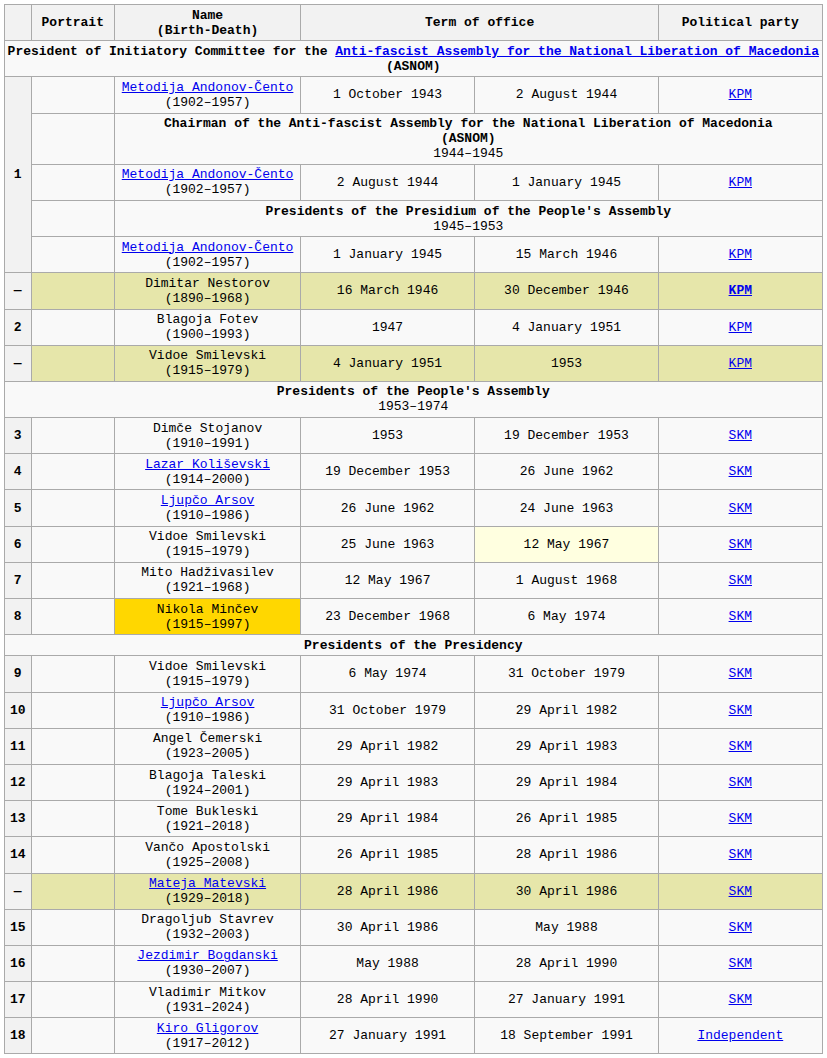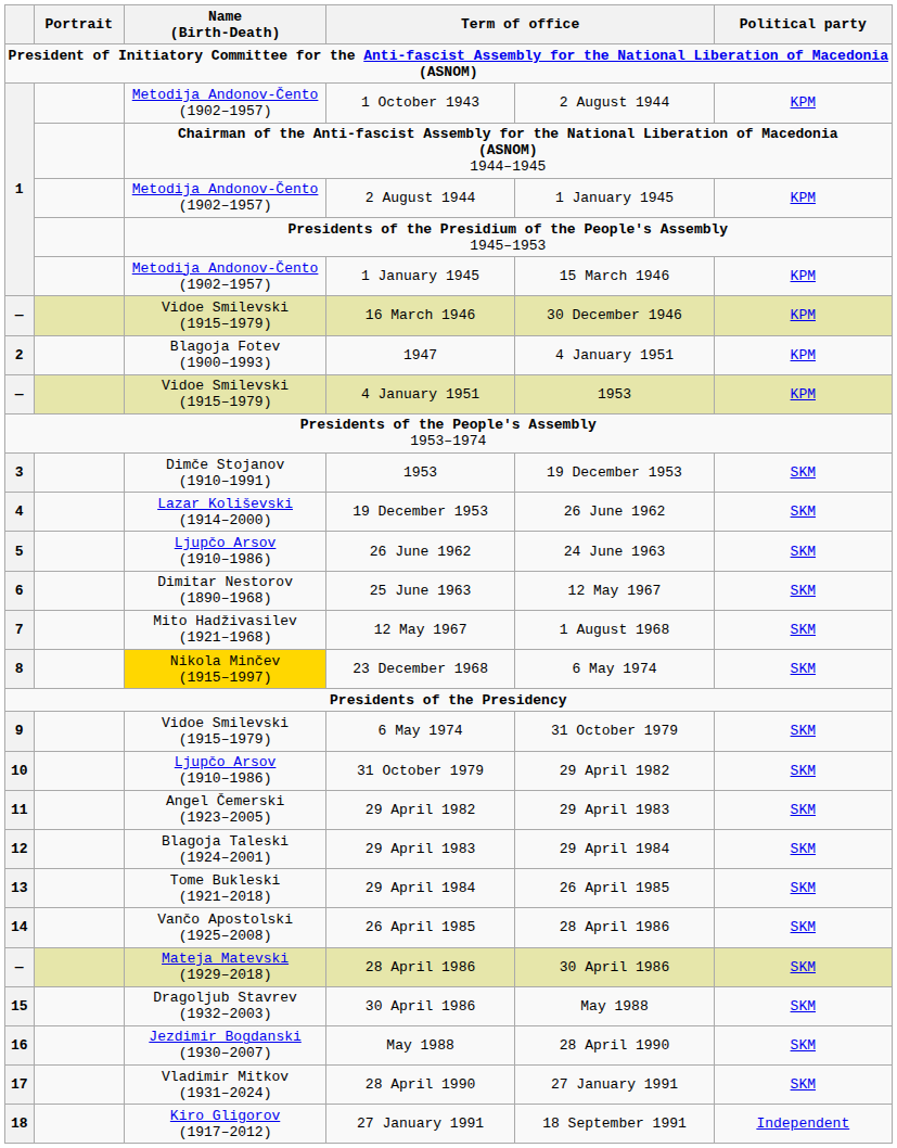16 March 1946 | Name (Birth-Death): Dimitar Nestorov (1890–1968) -> Vidoe Smilevski (1915–1979)
16 March 1946 | Political party: bold -> normal
25 June 1963 | Name (Birth-Death): Vidoe Smilevski (1915–1979) -> Dimitar Nestorov (1890–1968)
25 June 1963 | column 5: lightyellow background -> no background
